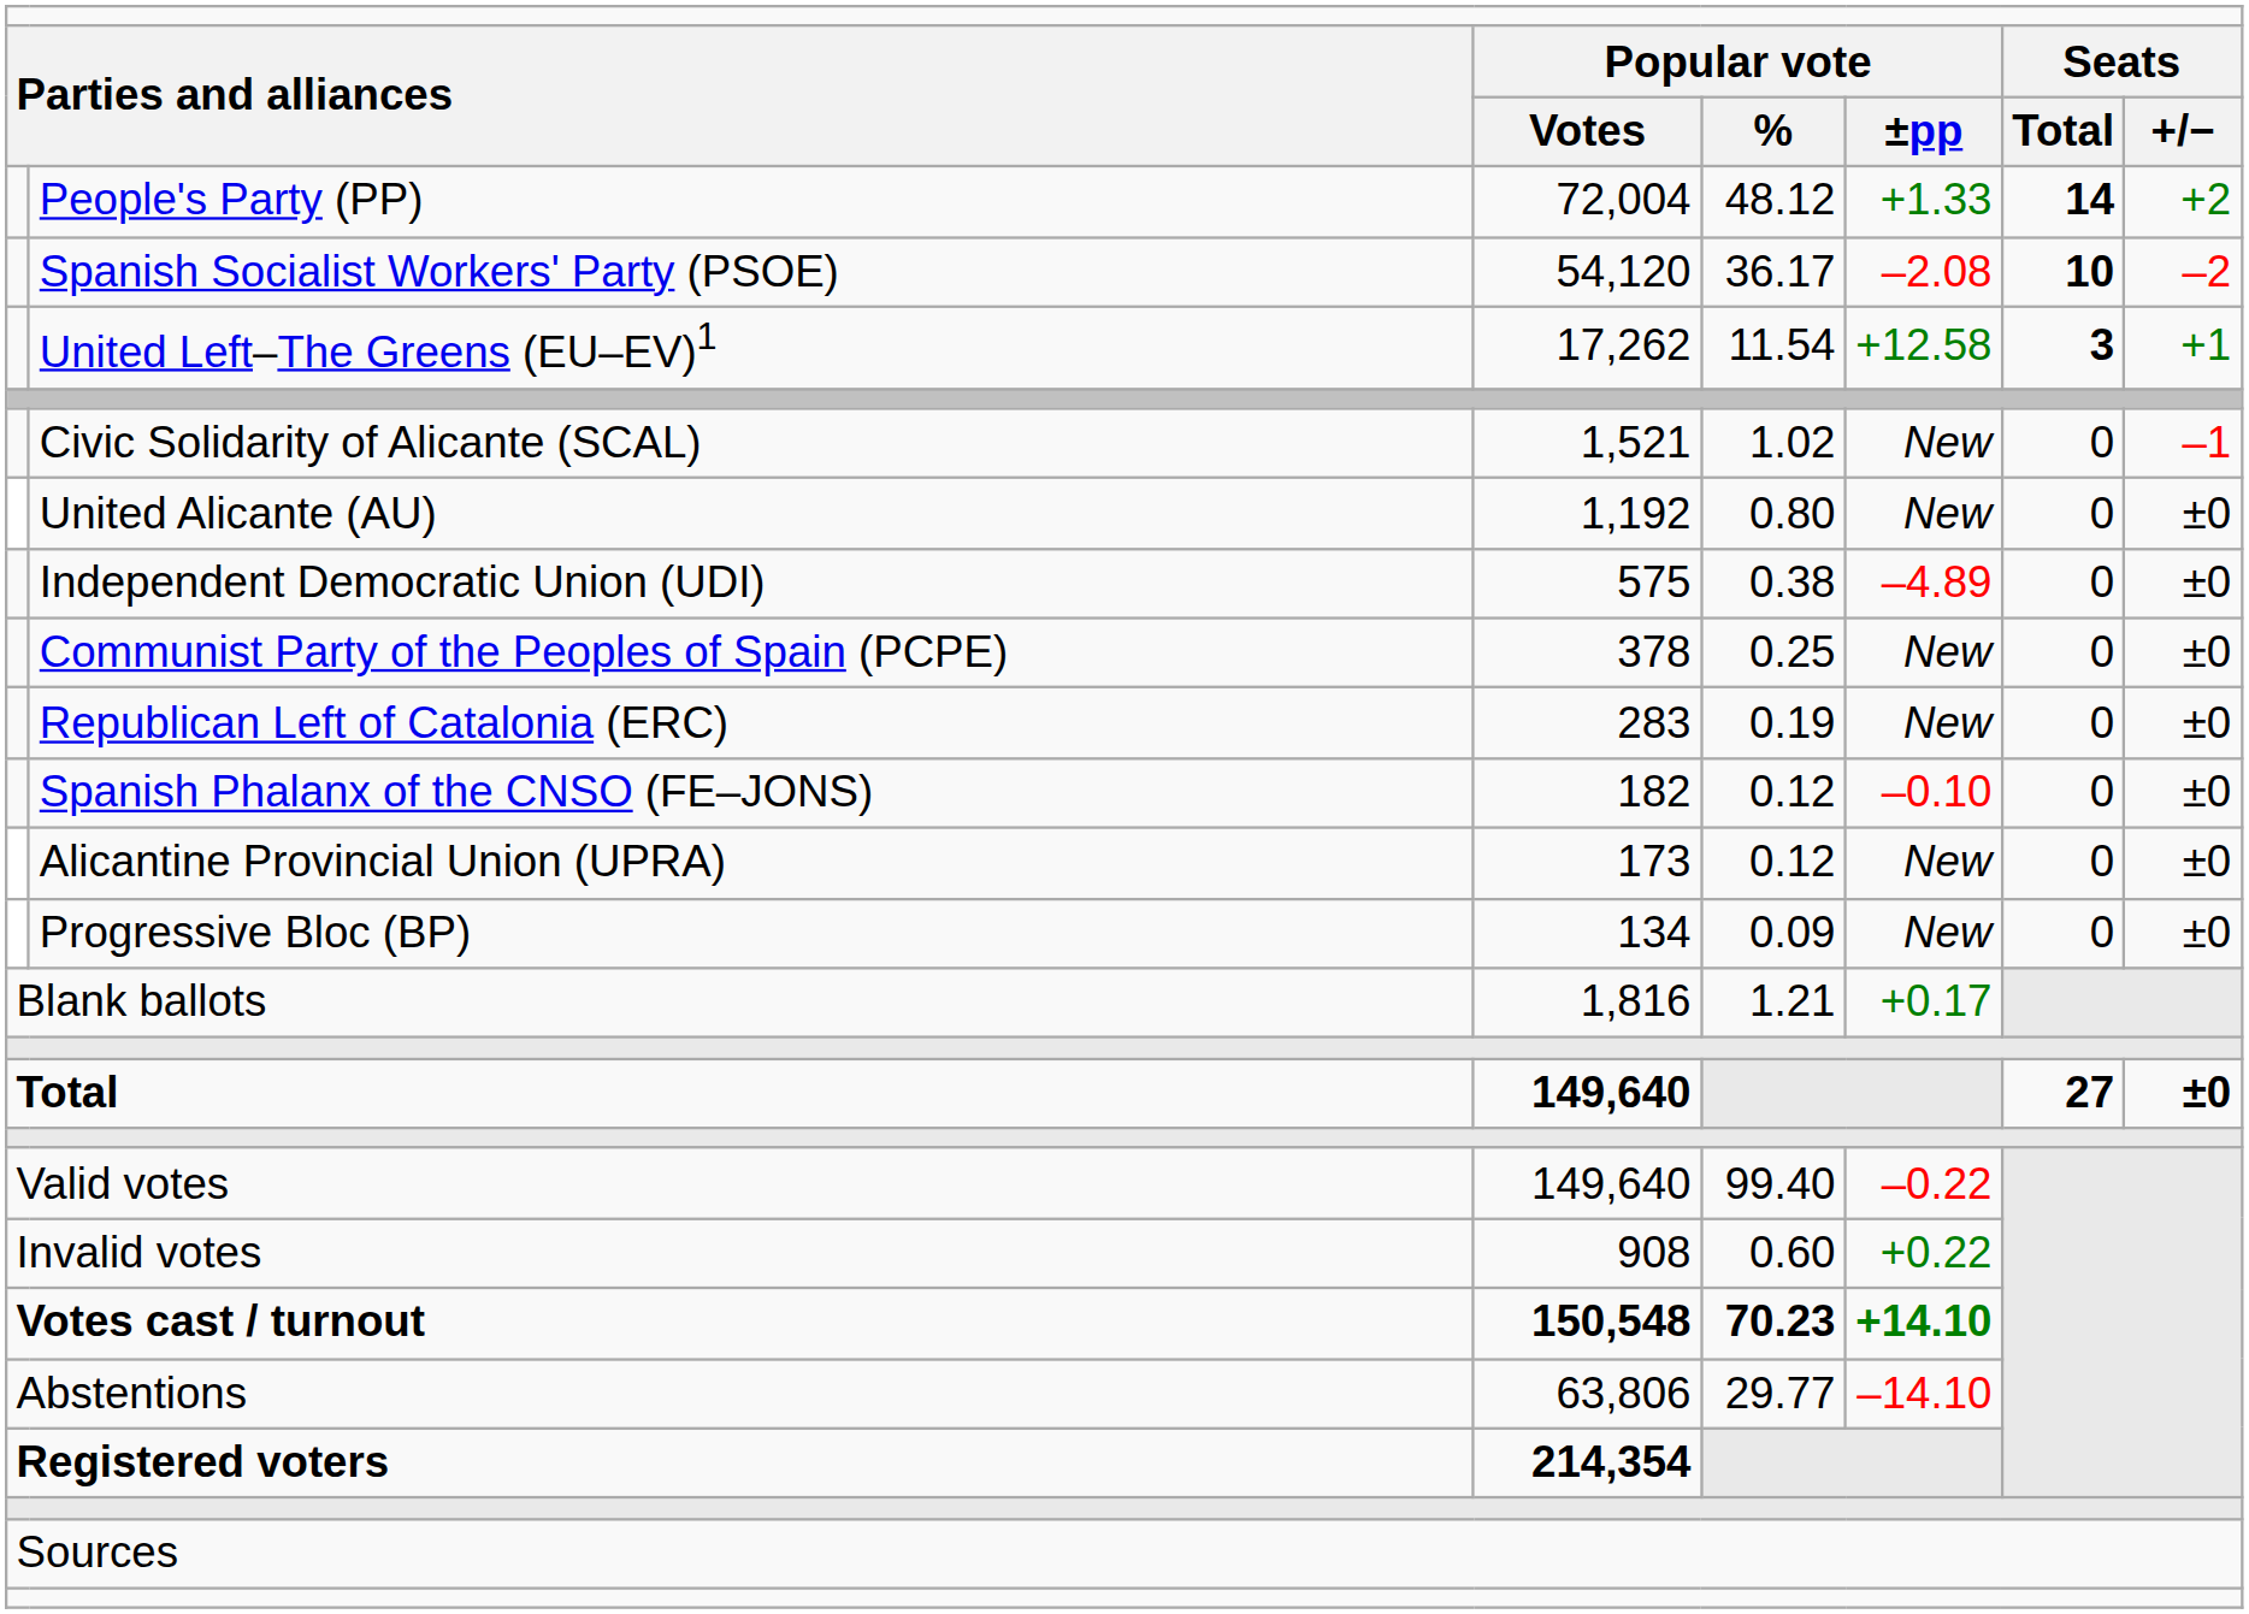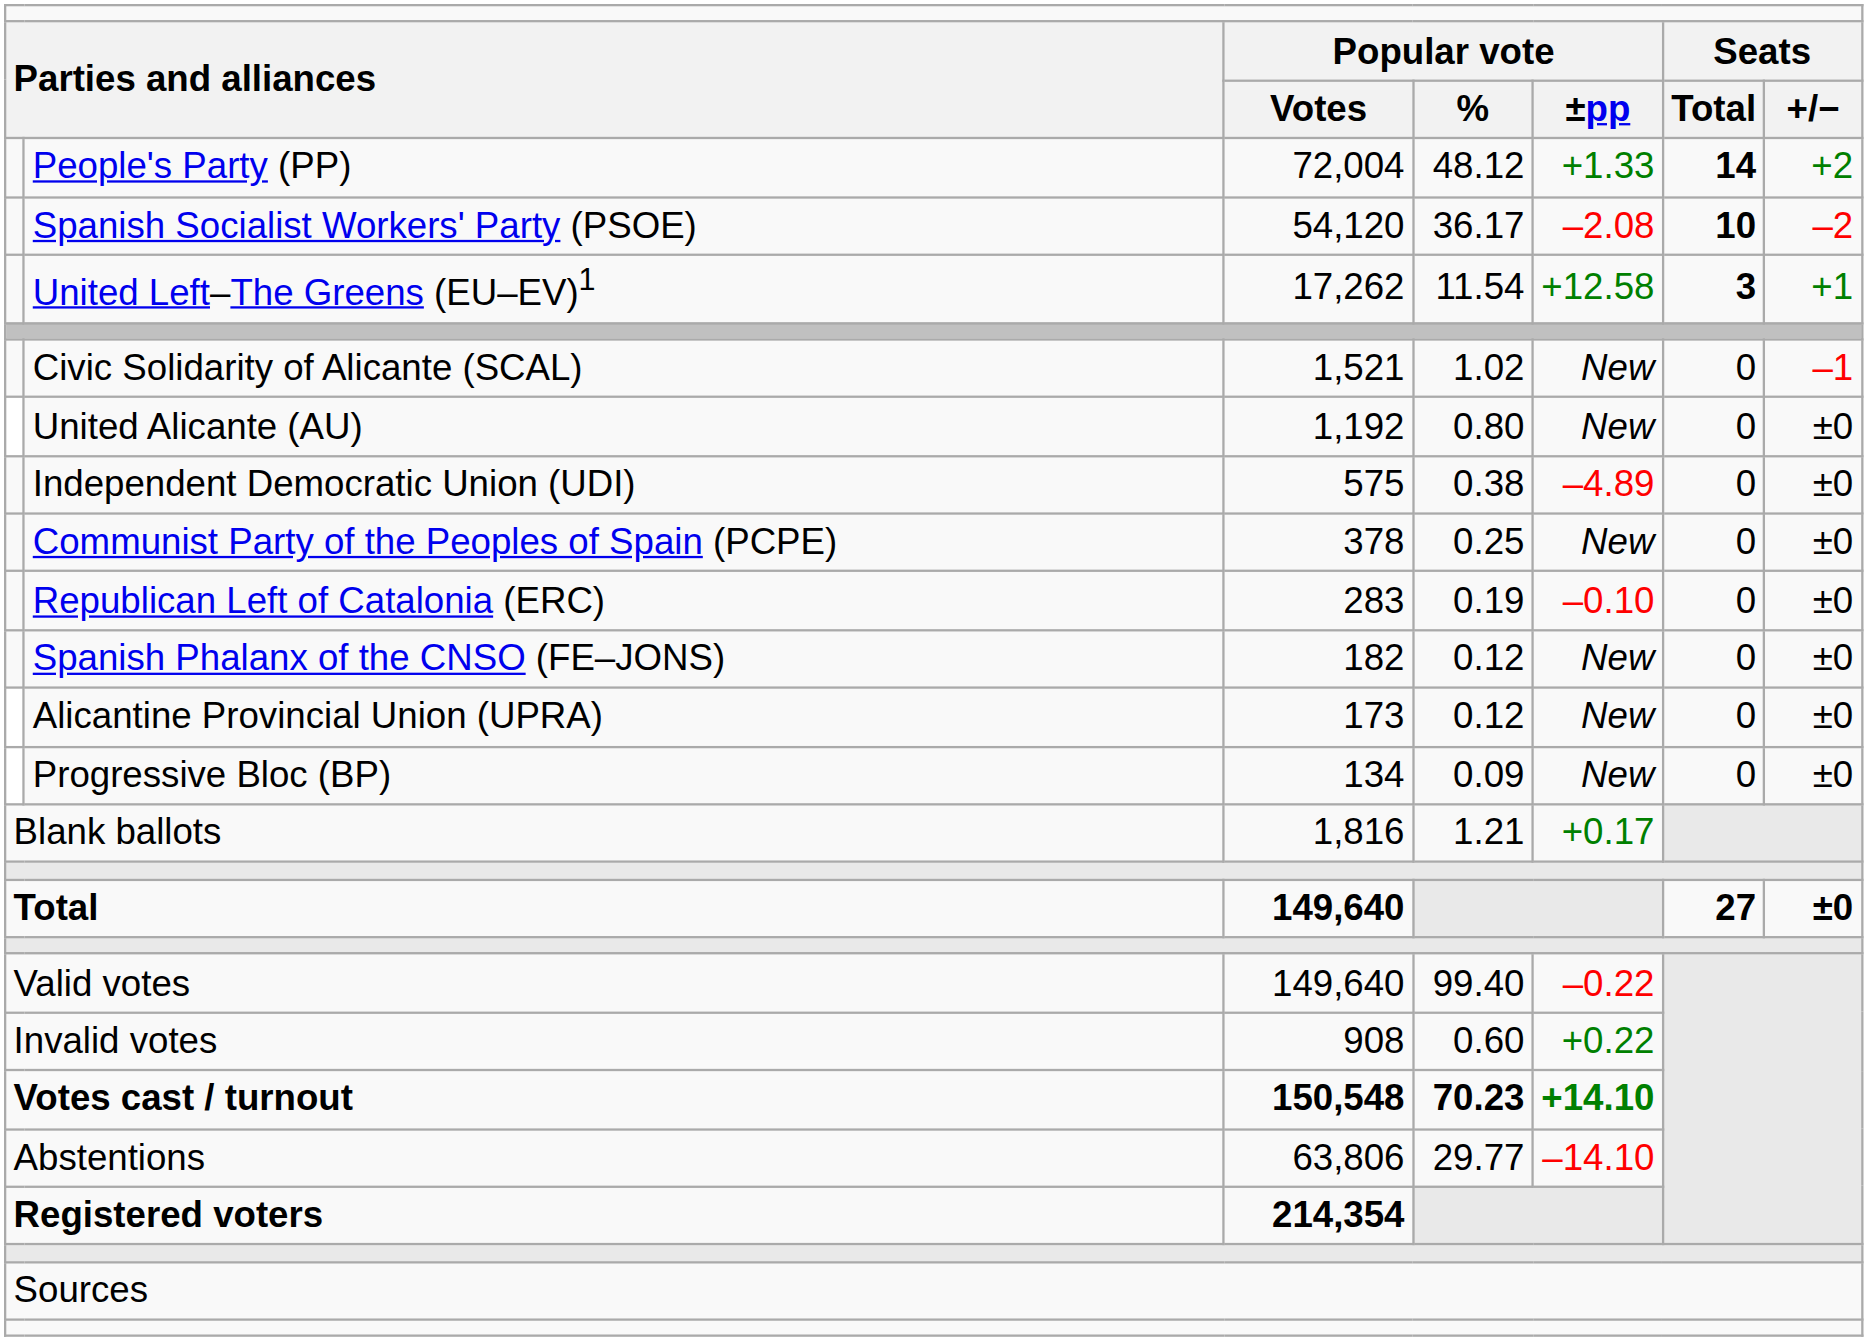Republican Left of Catalonia (ERC) | column 5: New -> –0.10
Spanish Phalanx of the CNSO (FE–JONS) | column 5: –0.10 -> New
